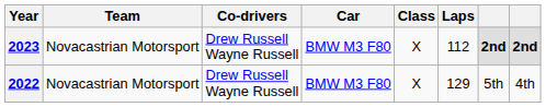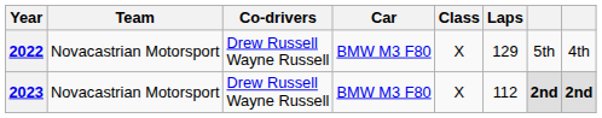rows swapped: 2022 <-> 2023
